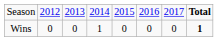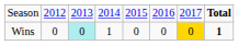Wins | column 3: no background -> paleturquoise background
Wins | column 7: no background -> gold background
